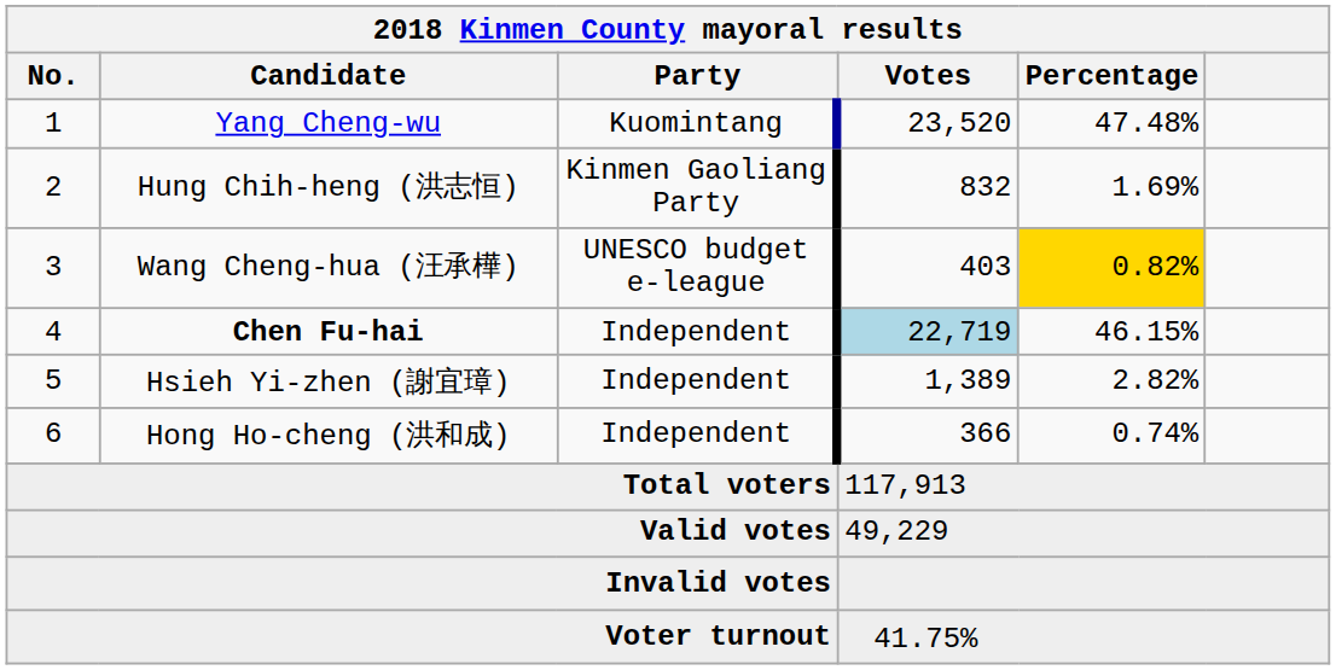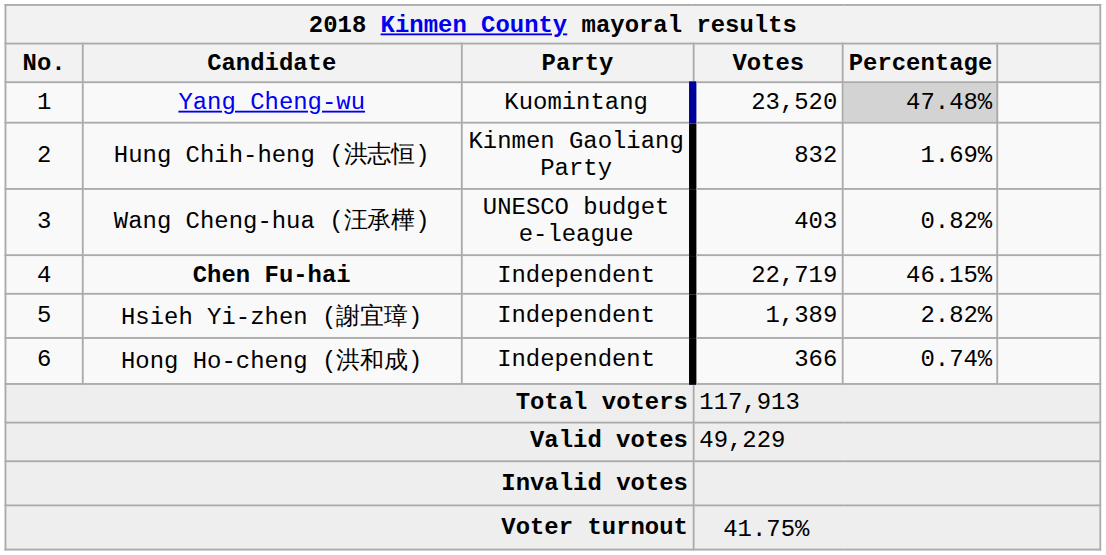Yang Cheng-wu | Percentage: no background -> lightgrey background
Wang Cheng-hua (汪承樺) | Percentage: gold background -> no background
Chen Fu-hai | Votes: lightblue background -> no background
